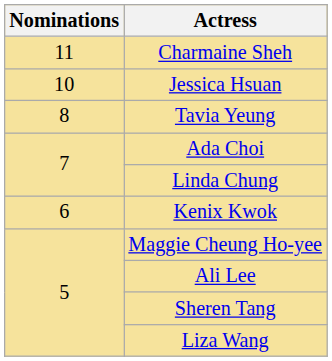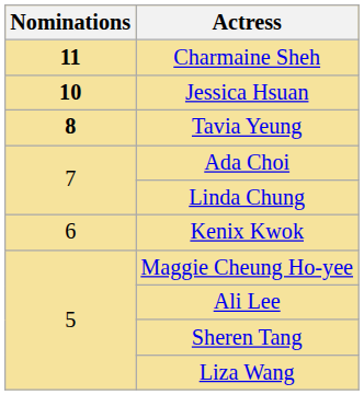Charmaine Sheh | Nominations: normal -> bold
Jessica Hsuan | Nominations: normal -> bold
Tavia Yeung | Nominations: normal -> bold
